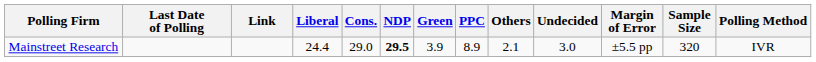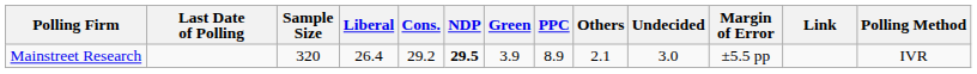columns swapped: Link <-> Sample Size
Mainstreet Research | Liberal: 24.4 -> 26.4
Mainstreet Research | Cons.: 29.0 -> 29.2
